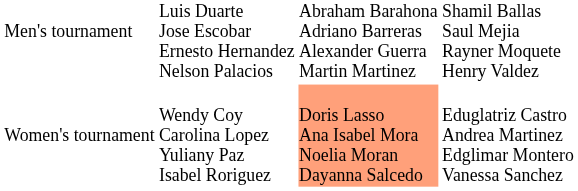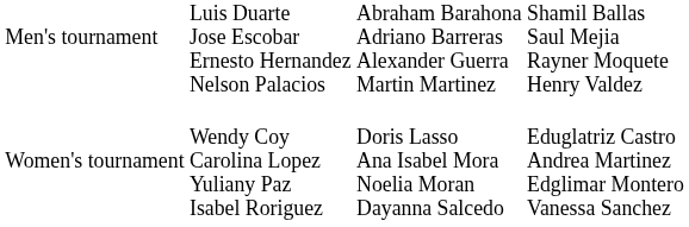Women's tournament | column 3: lightsalmon background -> no background
